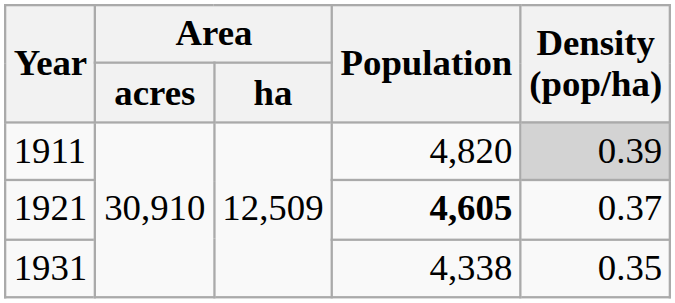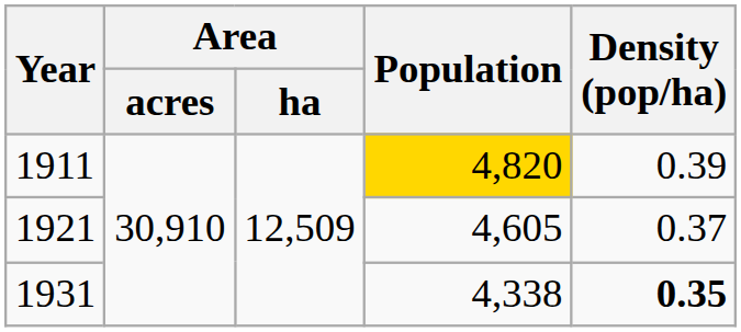1911 | Population: no background -> gold background
1911 | Density (pop/ha): lightgrey background -> no background
1921 | Population: bold -> normal
1931 | Density (pop/ha): normal -> bold
